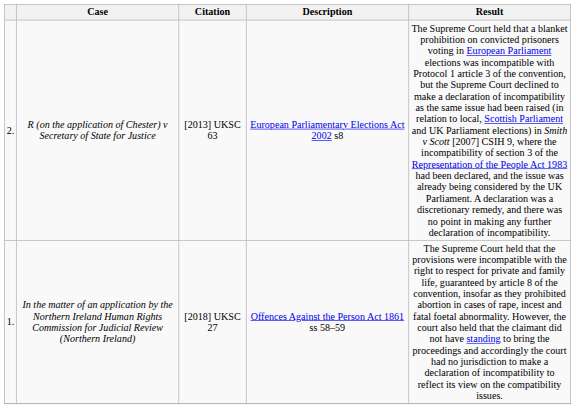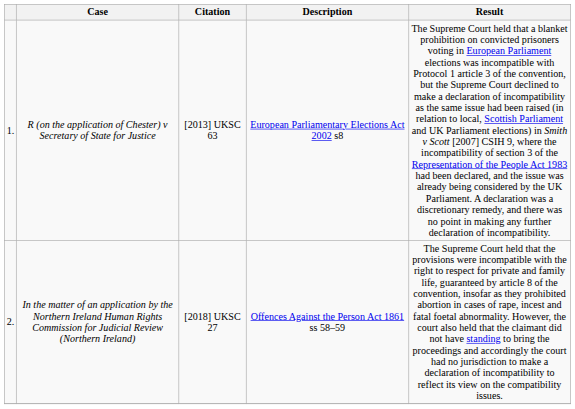row 2 | column 1: 2. -> 1.
row 3 | column 1: 1. -> 2.
